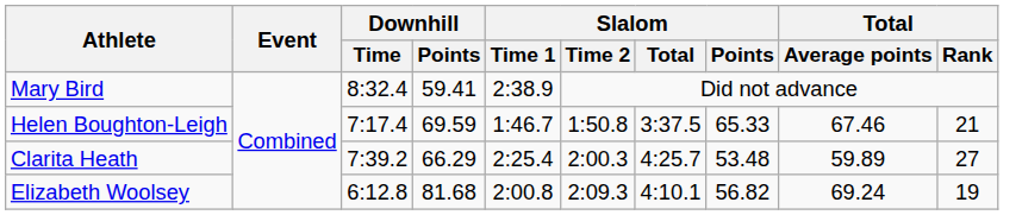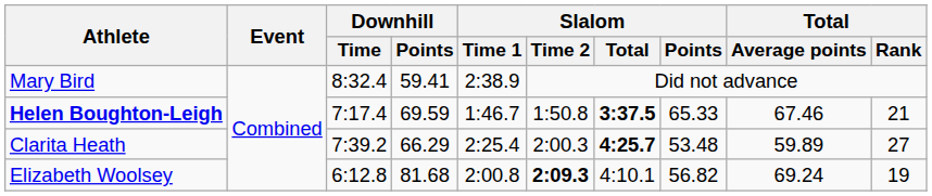row 4 | Athlete: normal -> bold
row 4 | Slalom / Total: normal -> bold
row 5 | Slalom / Total: normal -> bold
row 6 | Slalom / Time 2: normal -> bold
